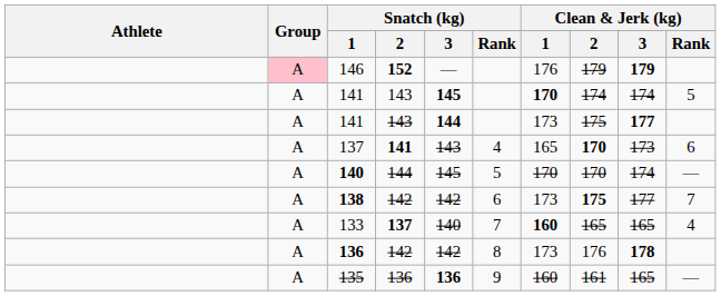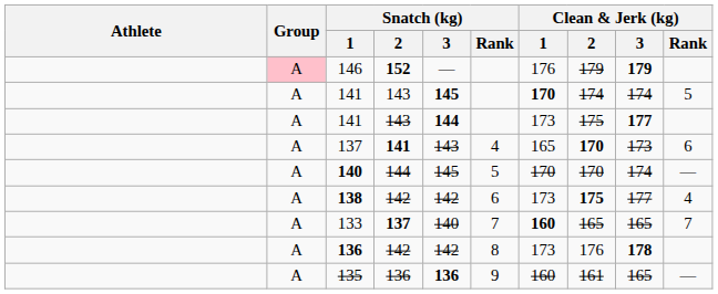138 | Clean & Jerk (kg) / Rank: 7 -> 4
133 | Clean & Jerk (kg) / Rank: 4 -> 7
